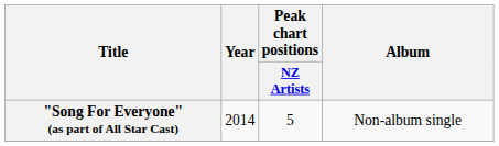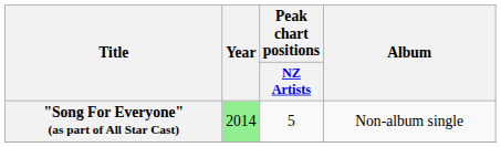row 3 | Year: no background -> lightgreen background
